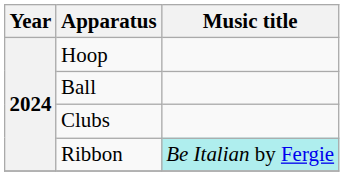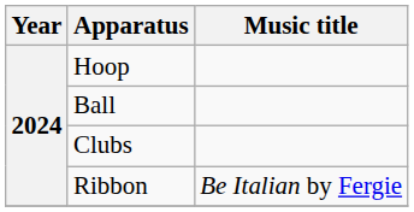Ribbon | Music title: paleturquoise background -> no background
